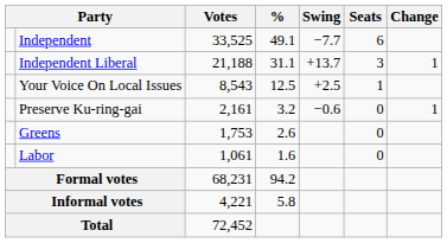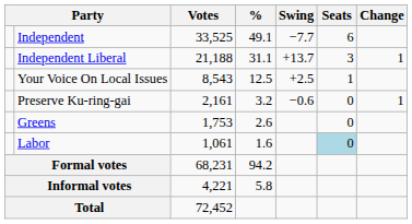Labor | Seats: no background -> lightblue background
